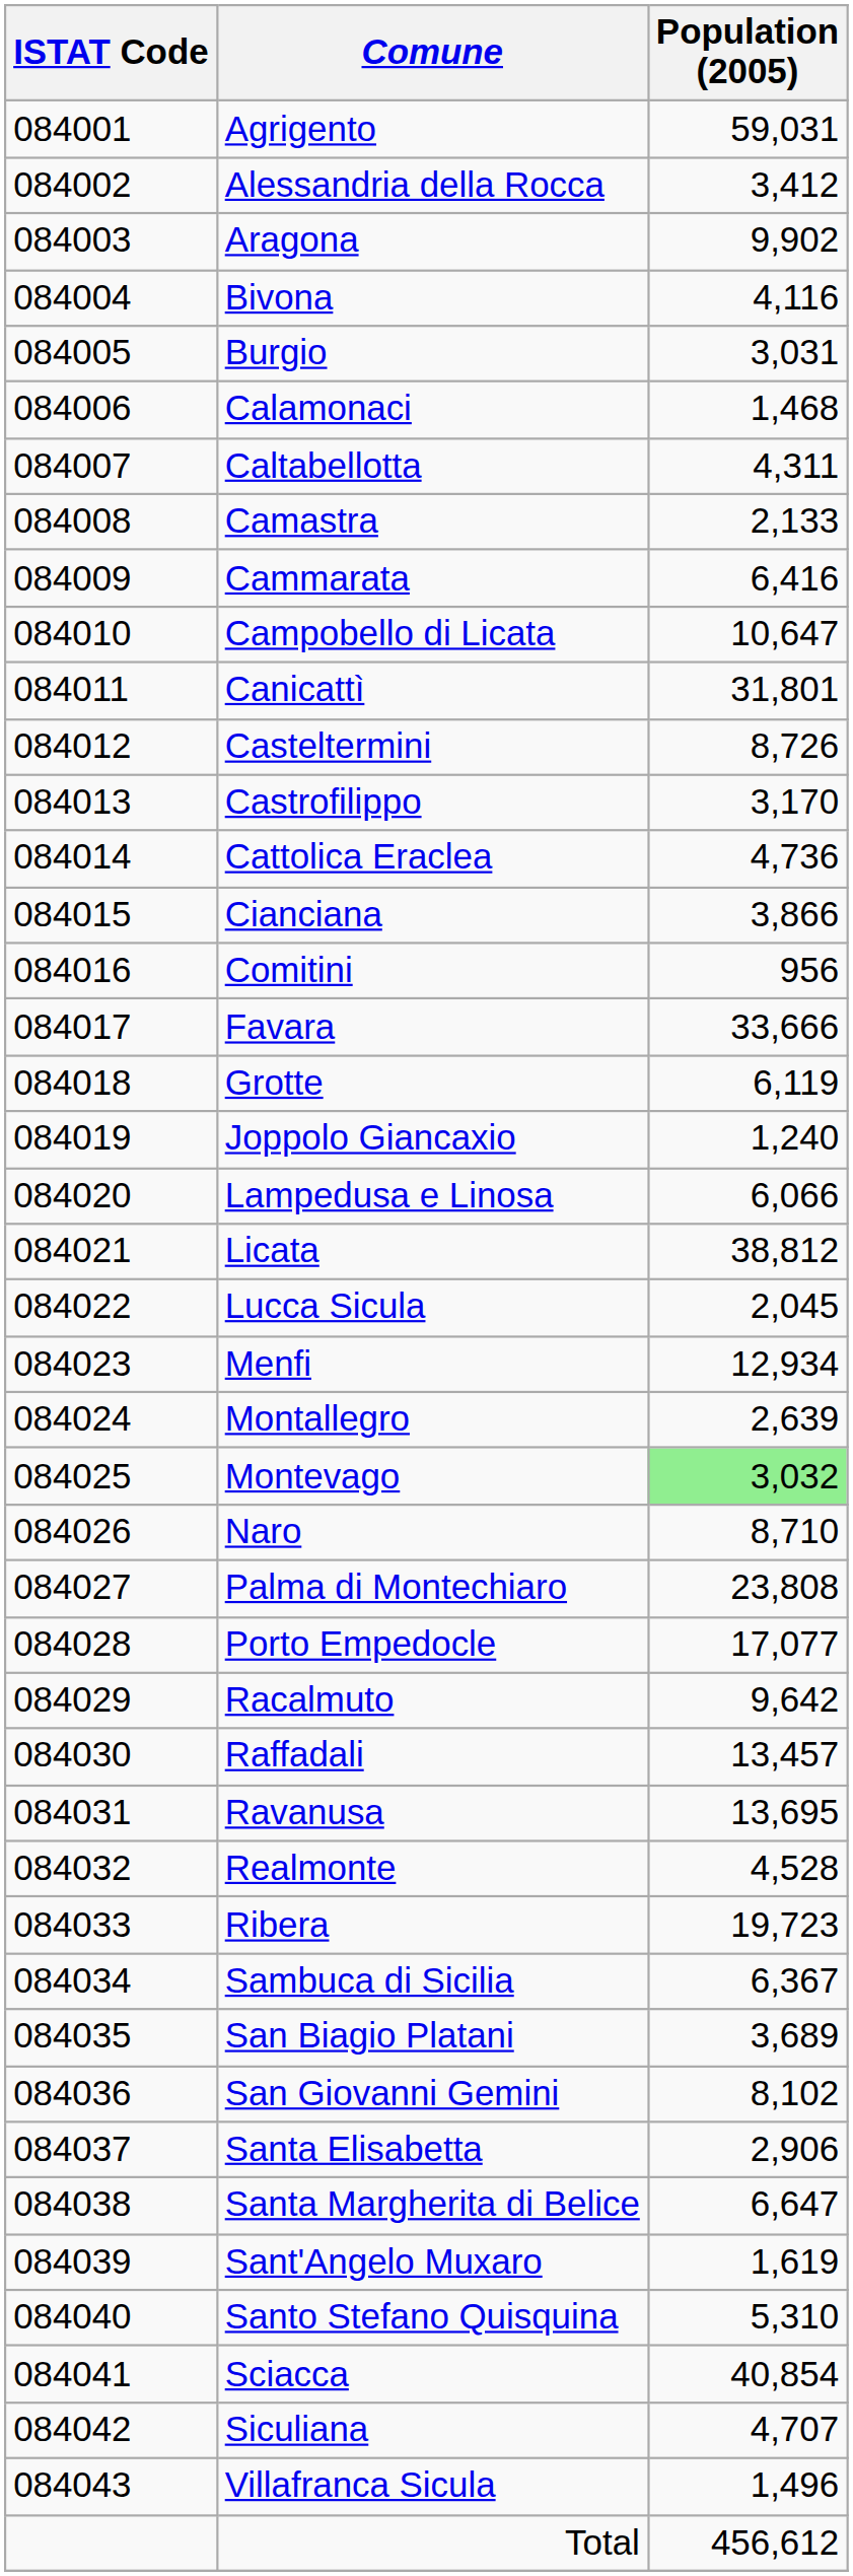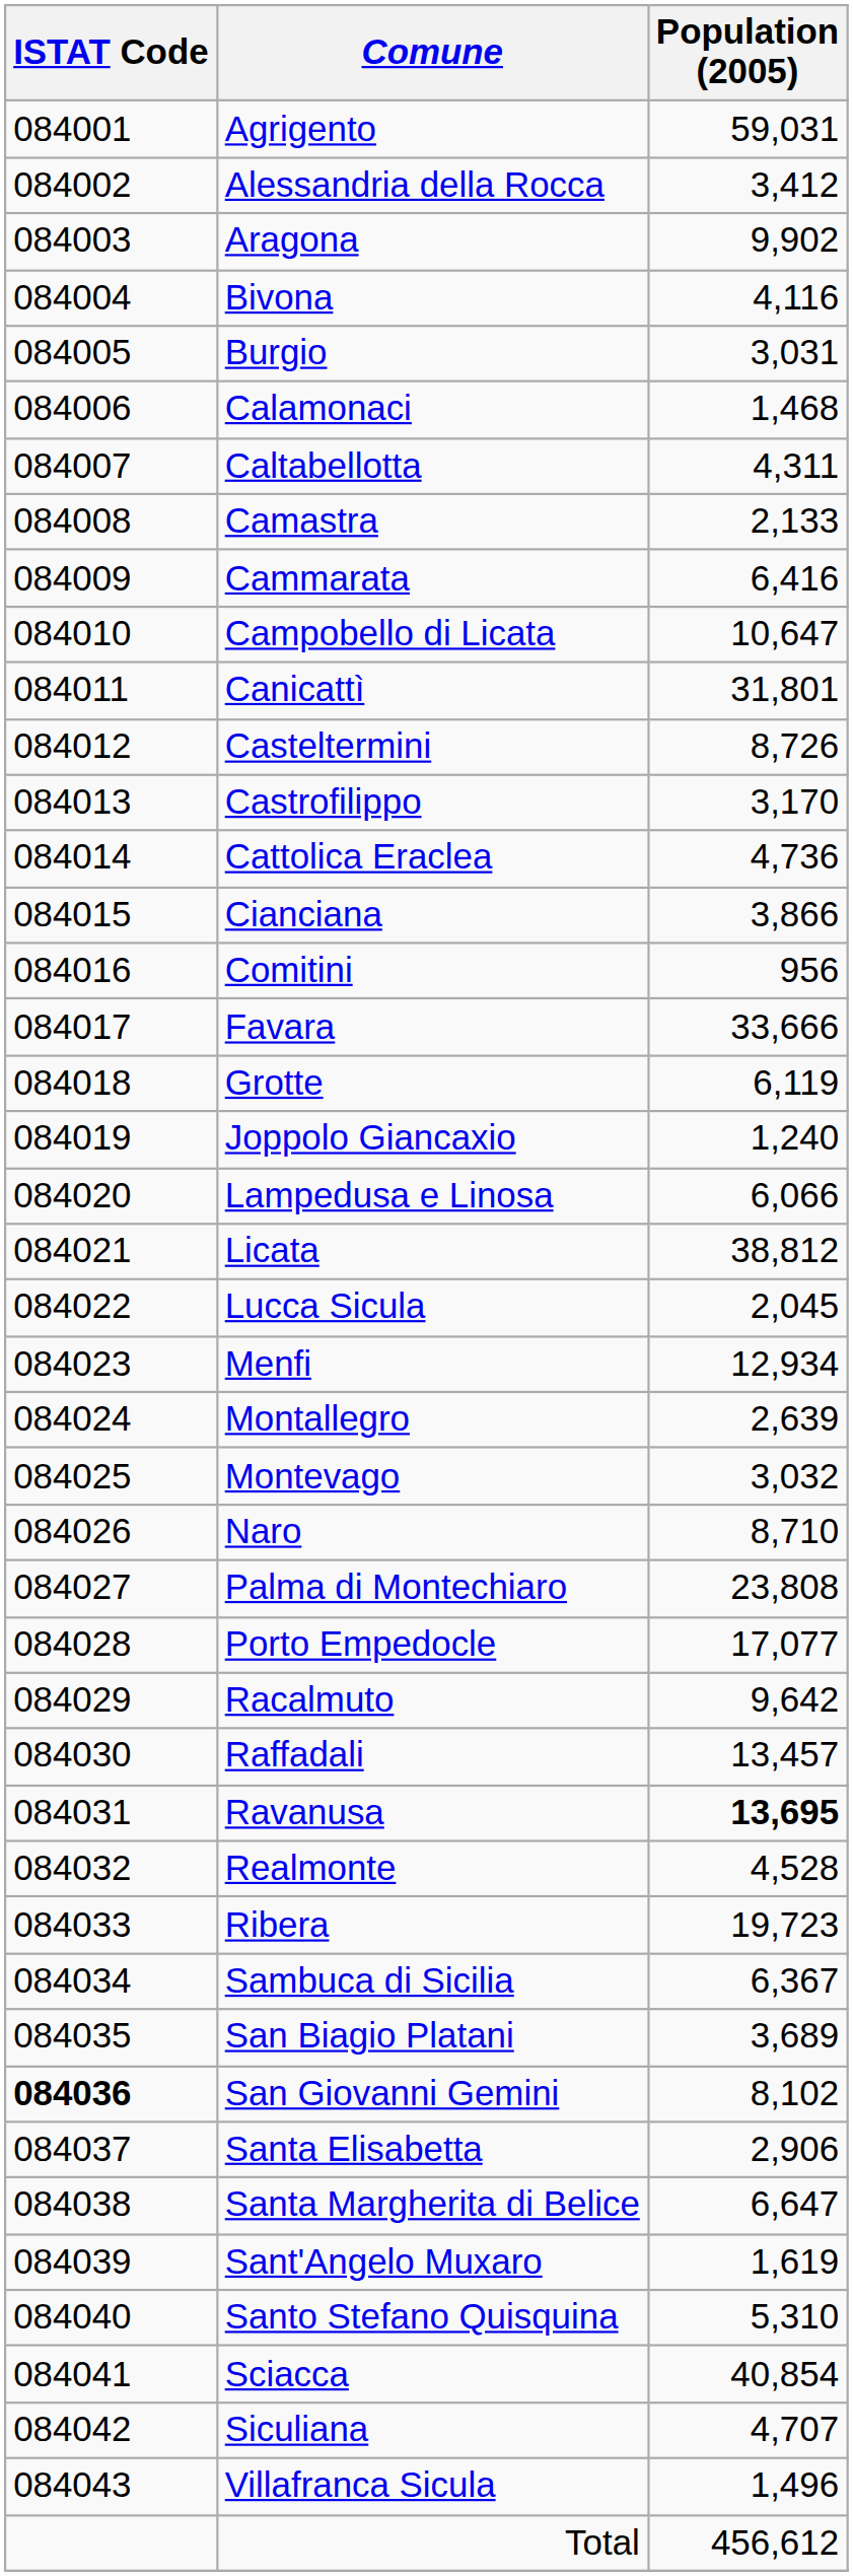Montevago | Population (2005): lightgreen background -> no background
Ravanusa | Population (2005): normal -> bold
San Giovanni Gemini | ISTAT Code: normal -> bold
